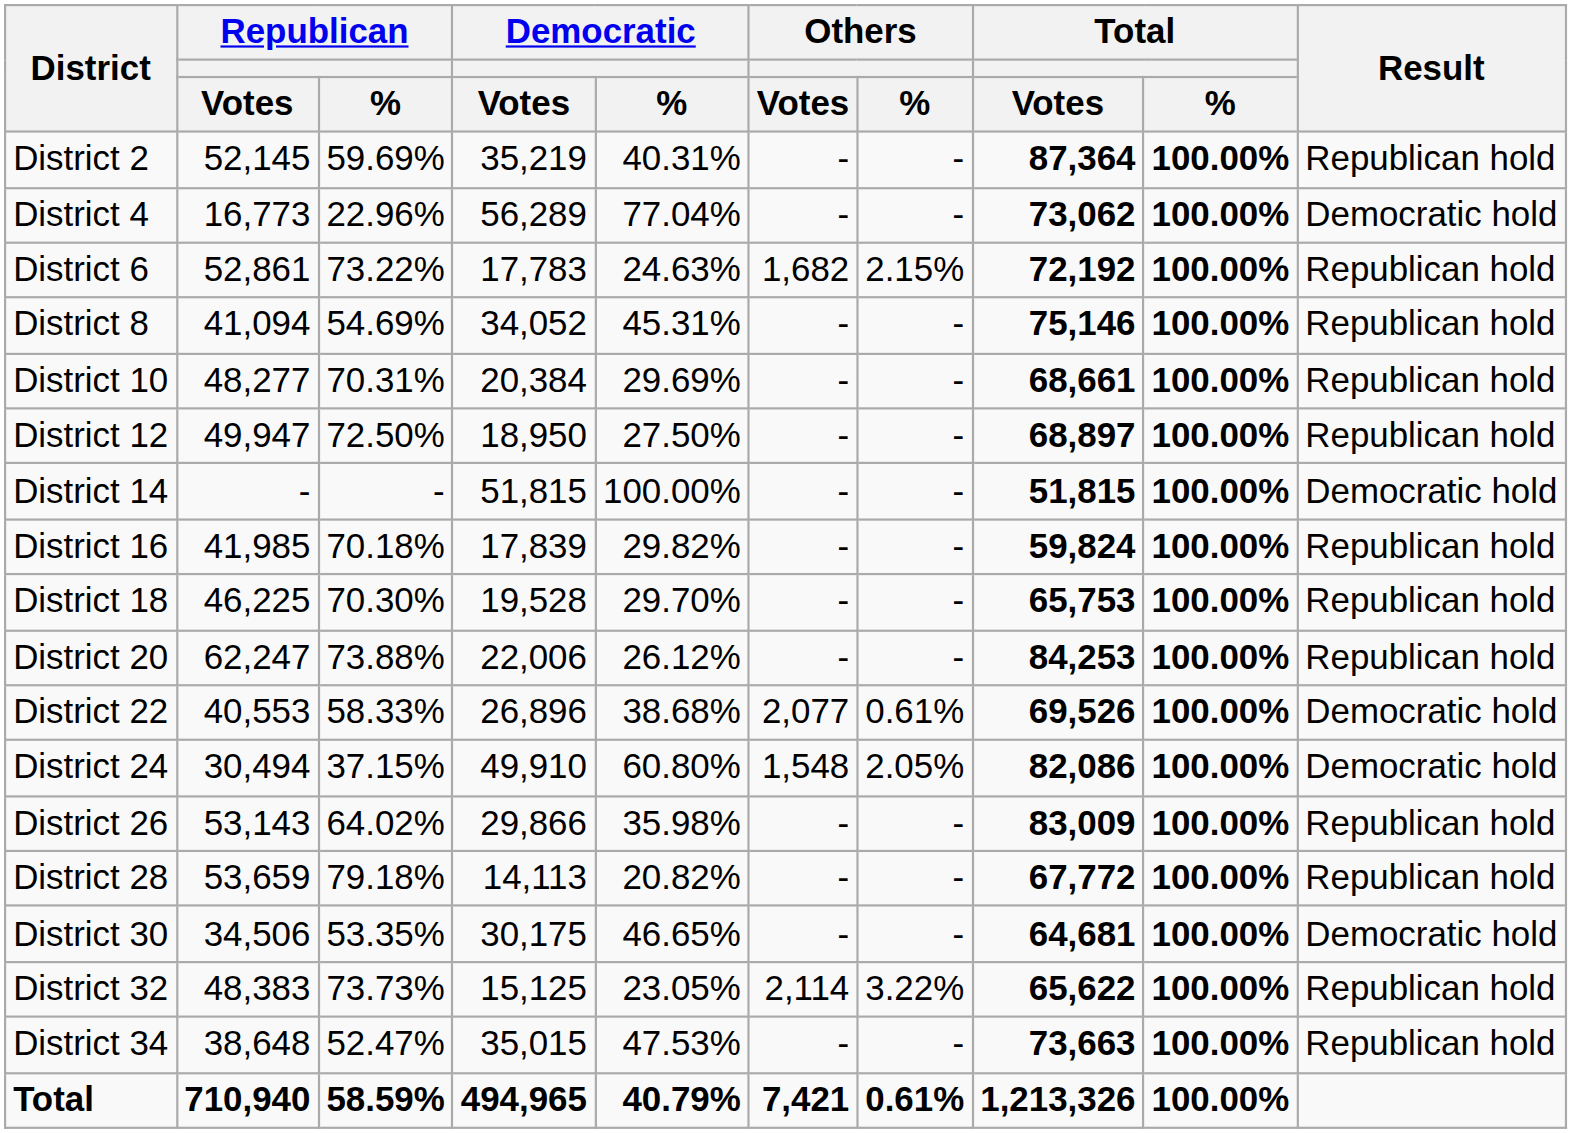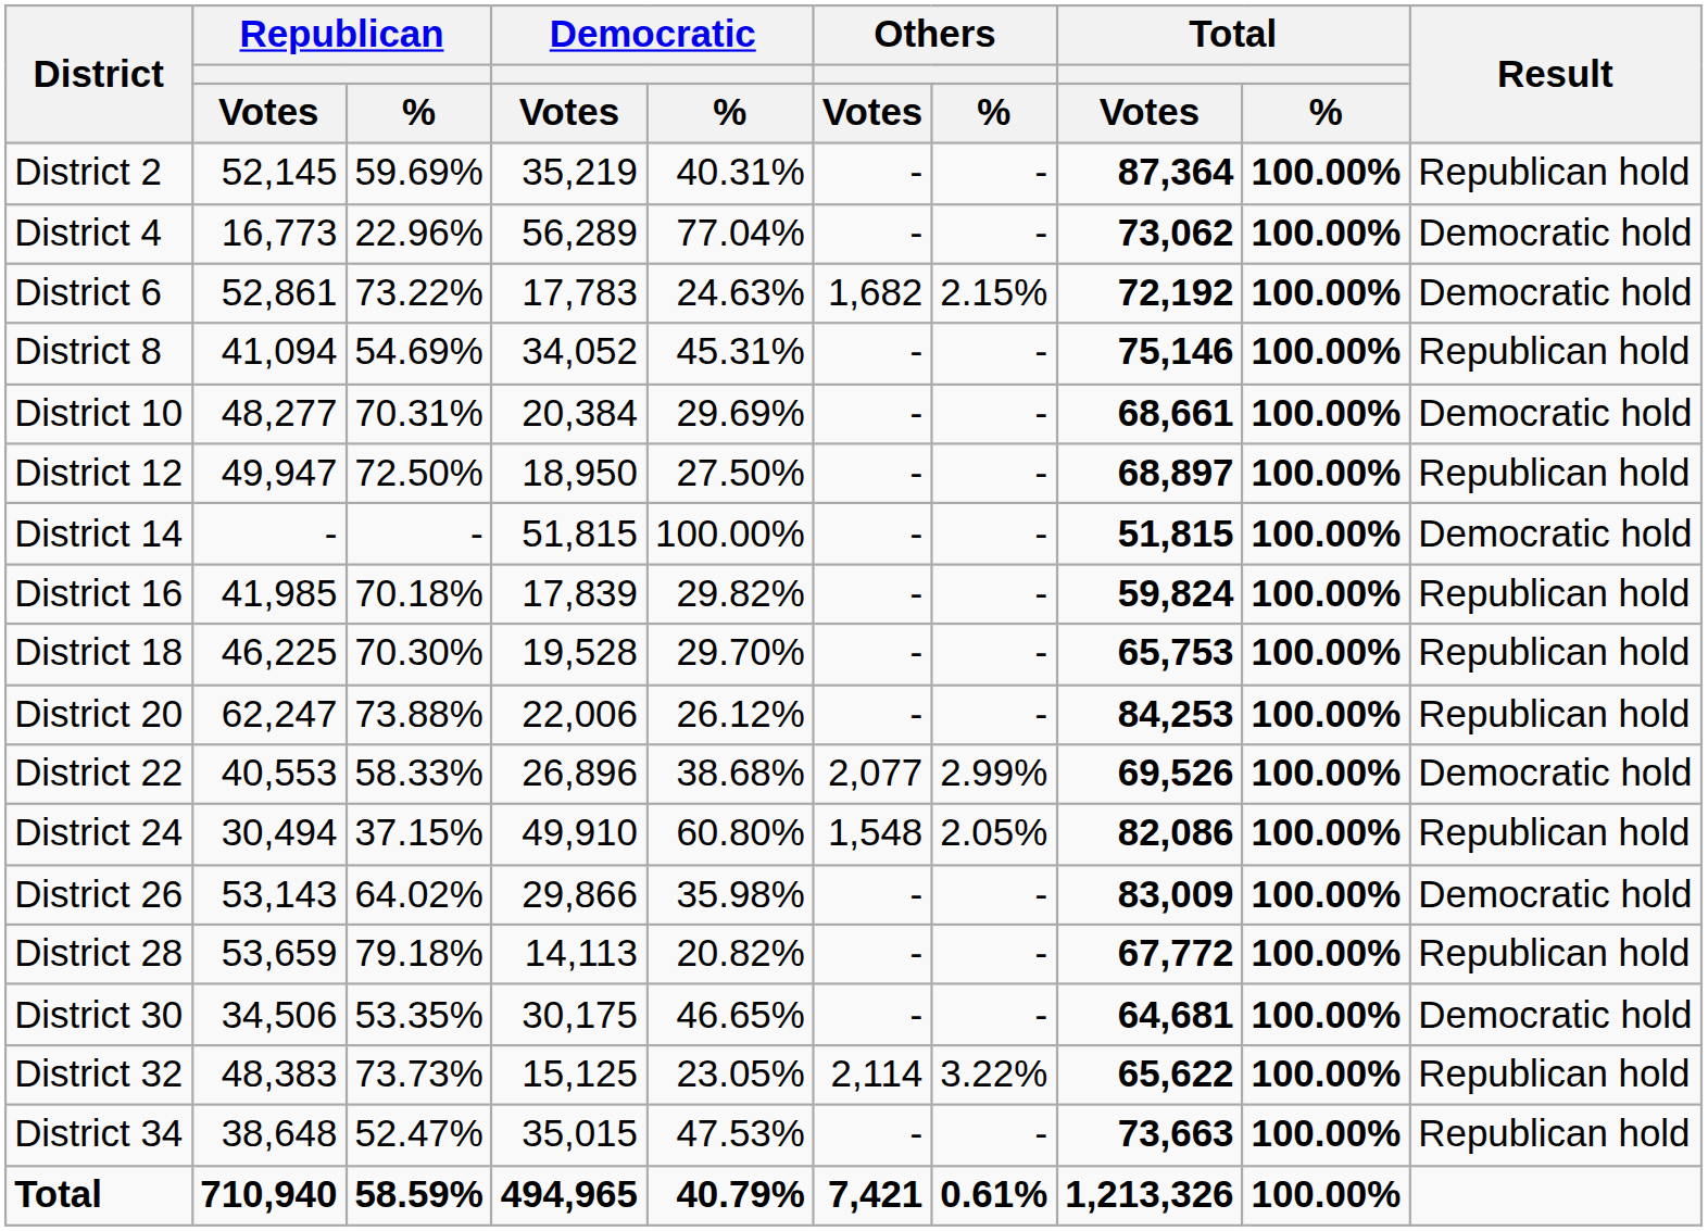District 6 | Result: Republican hold -> Democratic hold
District 10 | Result: Republican hold -> Democratic hold
District 22 | Others / %: 0.61% -> 2.99%
District 24 | Result: Democratic hold -> Republican hold
District 26 | Result: Republican hold -> Democratic hold
